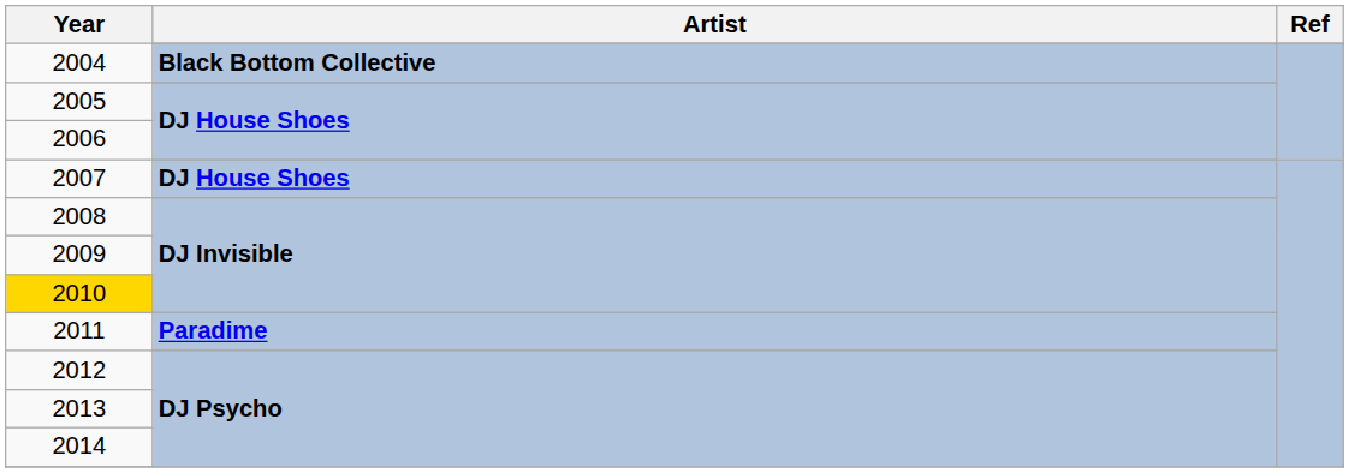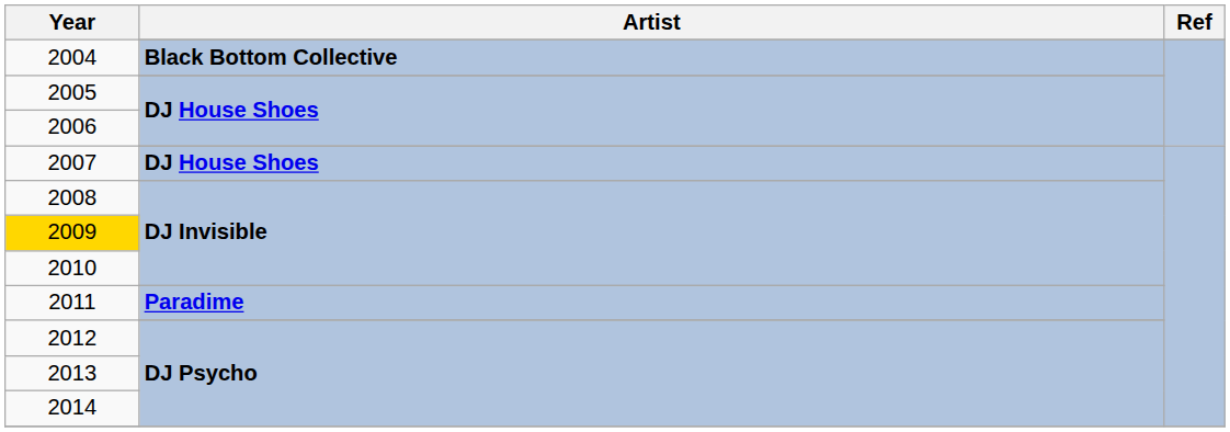2009 | Year: no background -> gold background
2010 | Year: gold background -> no background
